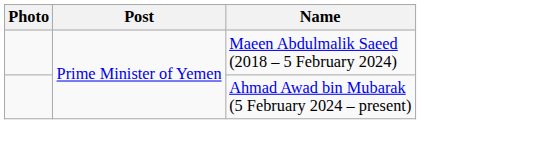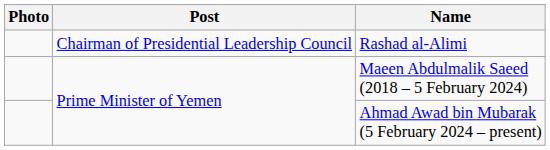+ row: Chairman of Presidential Leadership Council | Rashad al-Alimi
